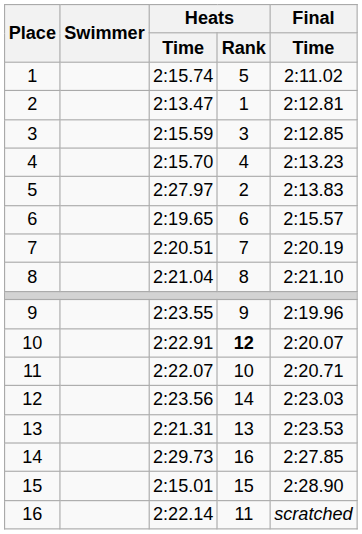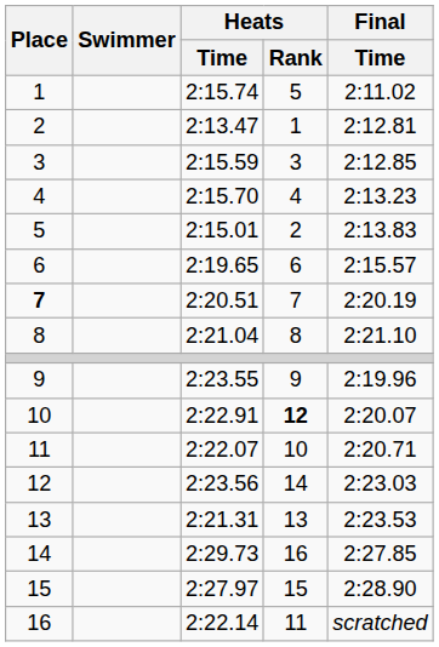row 7 | Heats / Time: 2:27.97 -> 2:15.01
row 9 | Place: normal -> bold
row 18 | Heats / Time: 2:15.01 -> 2:27.97
